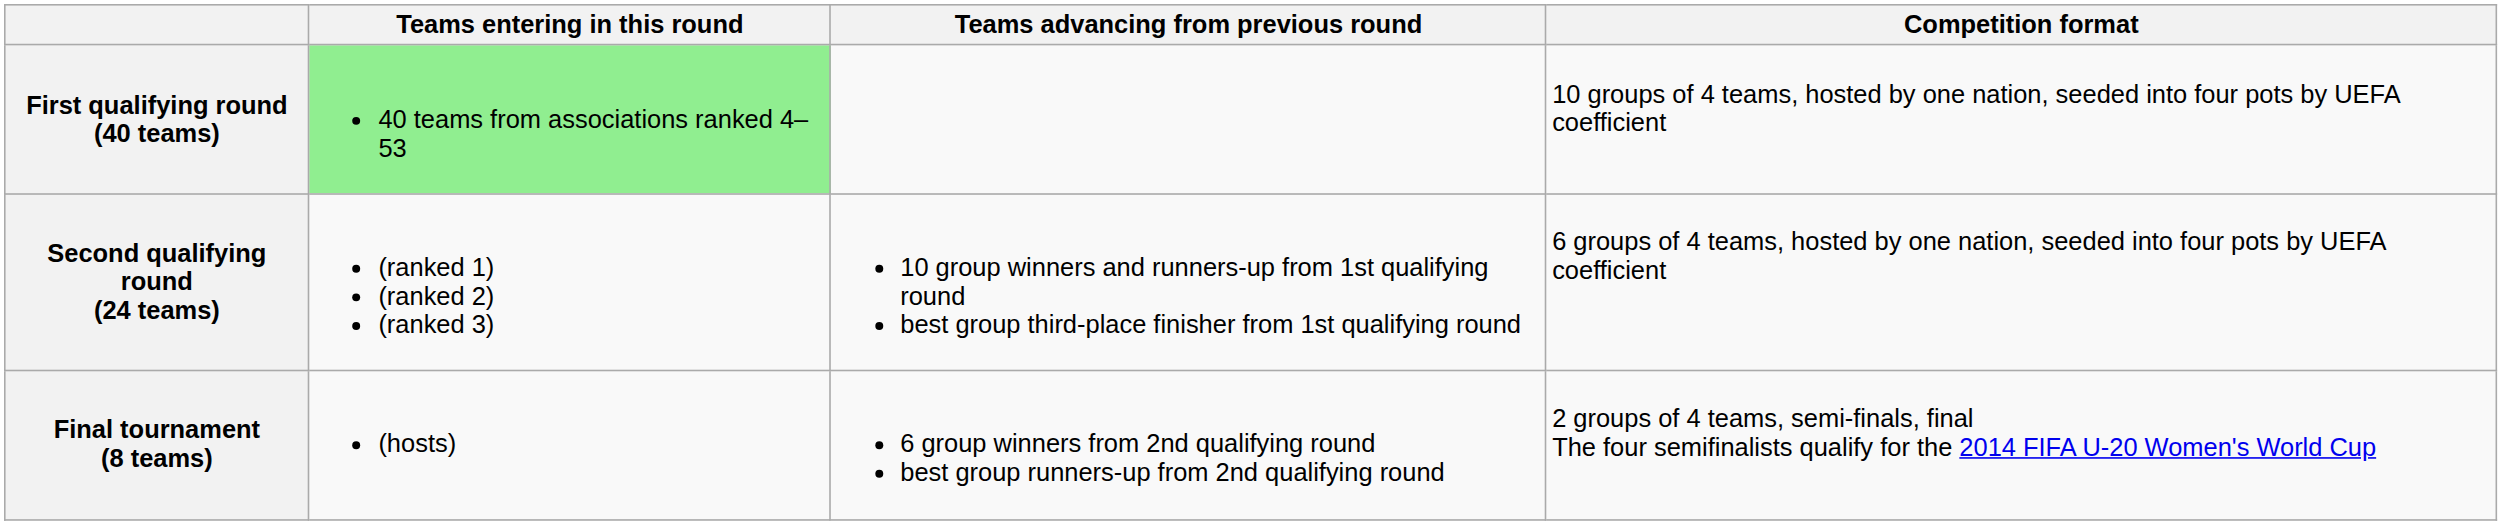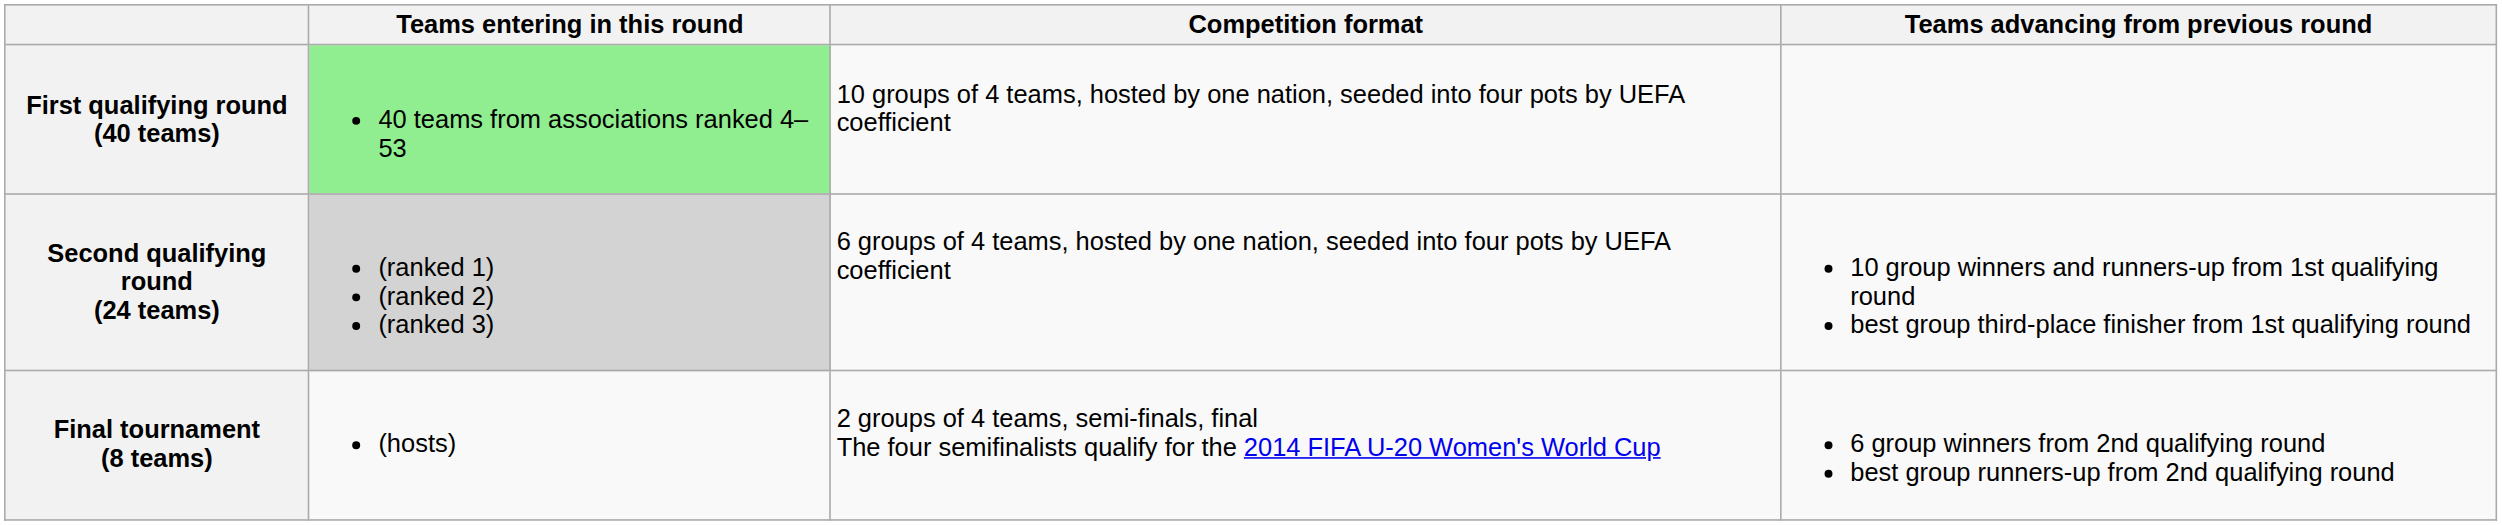columns swapped: Teams advancing from previous round <-> Competition format
Second qualifying round (24 teams) | Teams entering in this round: no background -> lightgrey background
